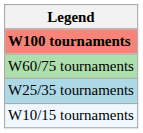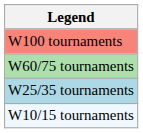row 2 | column 1: bold -> normal
